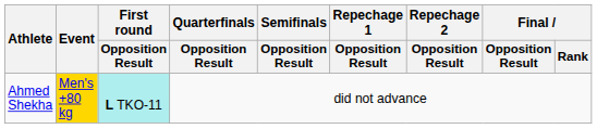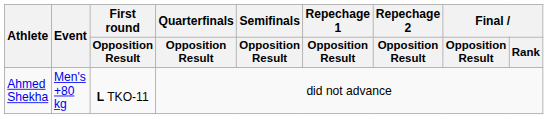Ahmed Shekha | Event: gold background -> no background
Ahmed Shekha | First round / Opposition Result: paleturquoise background -> no background
